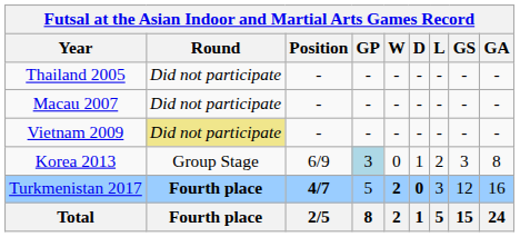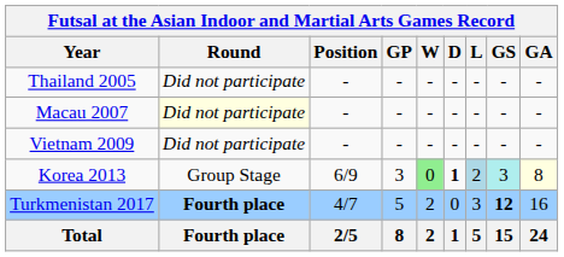Macau 2007 | Round: no background -> lightyellow background
Vietnam 2009 | Round: khaki background -> no background
Korea 2013 | GP: lightblue background -> no background
Korea 2013 | W: no background -> lightgreen background
Korea 2013 | D: normal -> bold
Korea 2013 | L: no background -> lightblue background
Korea 2013 | GS: no background -> paleturquoise background
Korea 2013 | GA: no background -> lightyellow background
Turkmenistan 2017 | Position: bold -> normal
Turkmenistan 2017 | W: bold -> normal
Turkmenistan 2017 | D: bold -> normal
Turkmenistan 2017 | GS: normal -> bold
